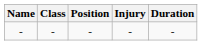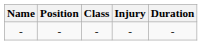columns swapped: Position <-> Class
